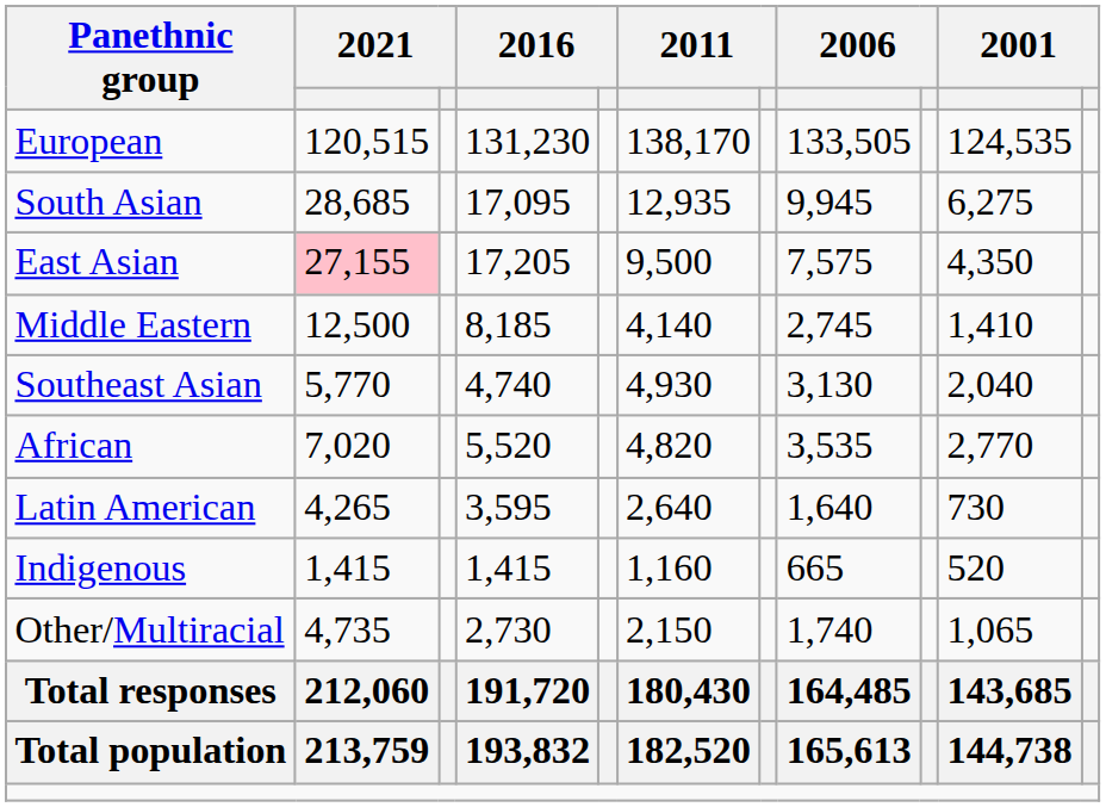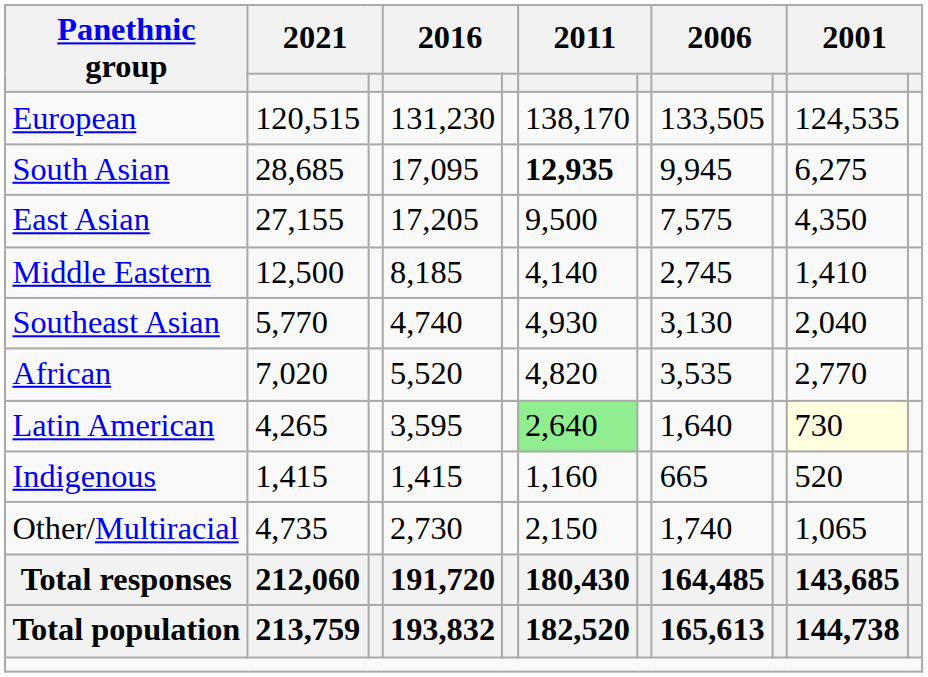South Asian | column 6: normal -> bold
East Asian | column 2: pink background -> no background
Latin American | column 6: no background -> lightgreen background
Latin American | column 10: no background -> lightyellow background
